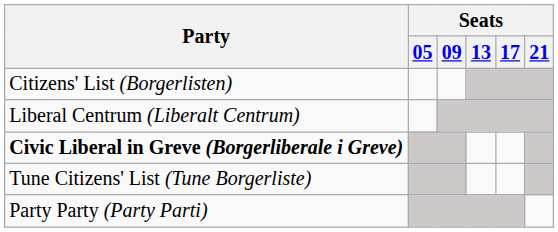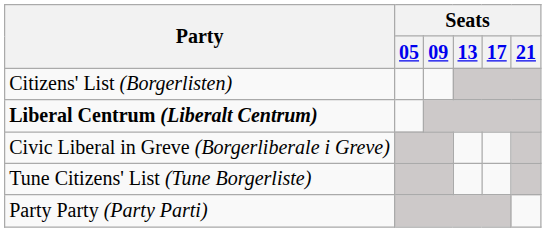Liberal Centrum (Liberalt Centrum) | Party: normal -> bold
Civic Liberal in Greve (Borgerliberale i Greve) | Party: bold -> normal
